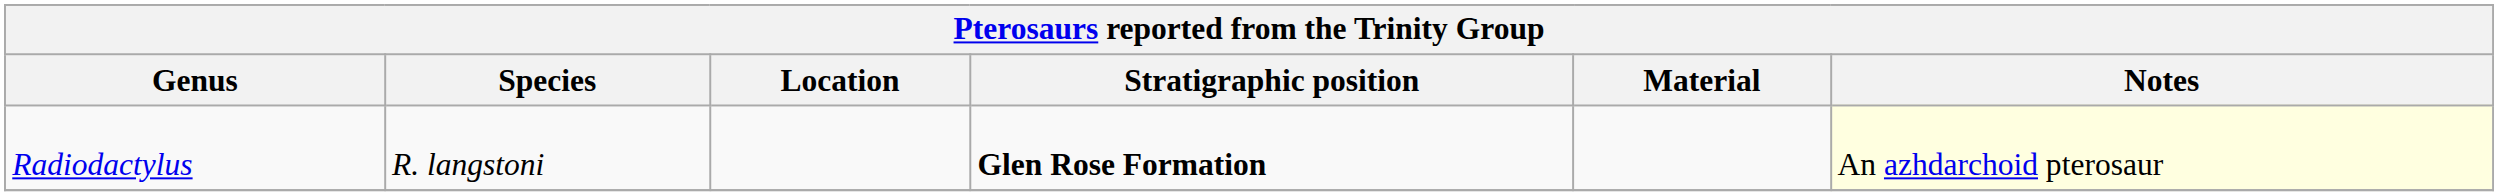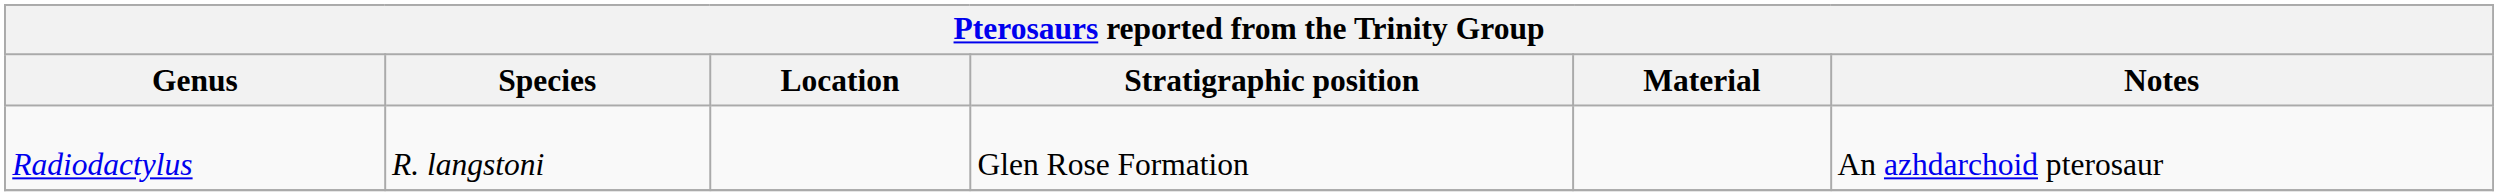Radiodactylus | Stratigraphic position: bold -> normal
Radiodactylus | Notes: lightyellow background -> no background
